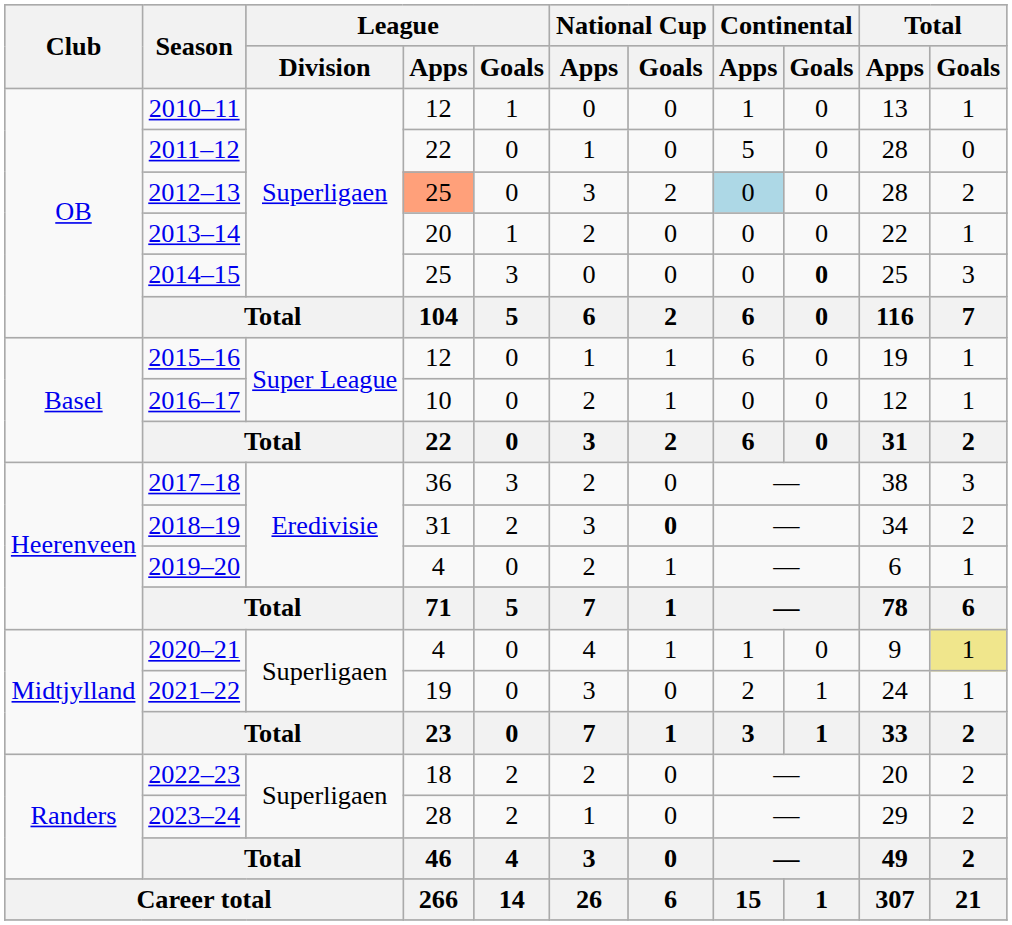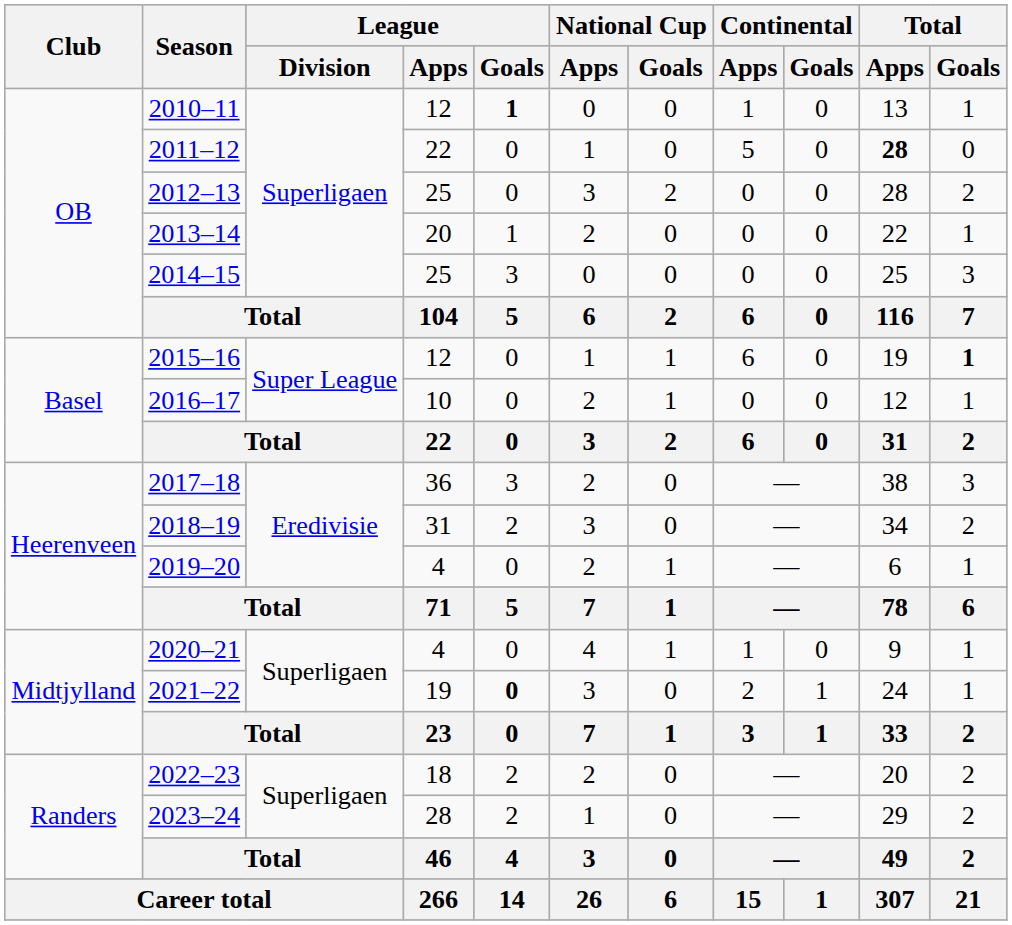2010–11 | League / Goals: normal -> bold
2011–12 | Total / Apps: normal -> bold
2012–13 | League / Apps: lightsalmon background -> no background
2012–13 | Continental / Apps: lightblue background -> no background
2014–15 | Continental / Goals: bold -> normal
2015–16 | Total / Goals: normal -> bold
2018–19 | National Cup / Goals: bold -> normal
2020–21 | Total / Goals: khaki background -> no background
2021–22 | League / Goals: normal -> bold
